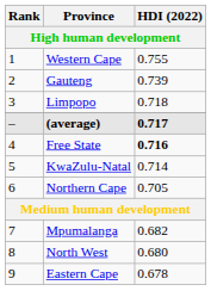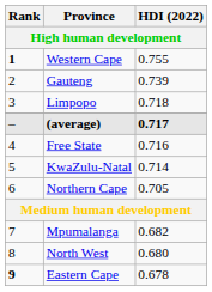Western Cape | Rank: normal -> bold
Free State | HDI (2022): bold -> normal
Eastern Cape | Rank: normal -> bold
